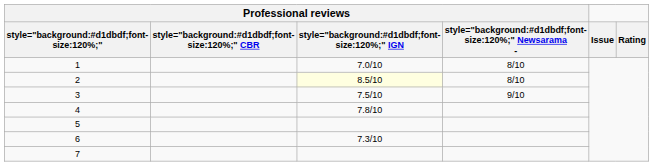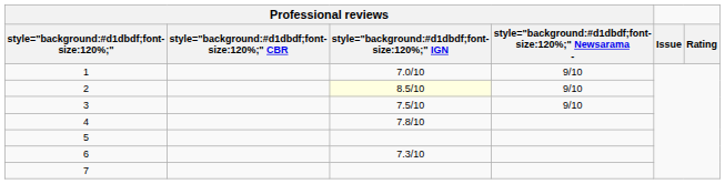1 | column 4: 8/10 -> 9/10
2 | column 4: 8/10 -> 9/10
